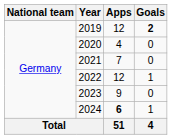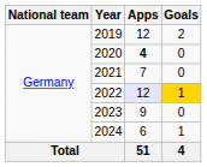2019 | Goals: bold -> normal
2020 | Apps: normal -> bold
2022 | Apps: no background -> lavender background
2022 | Goals: no background -> gold background
2024 | Apps: bold -> normal
